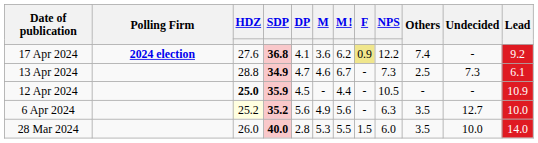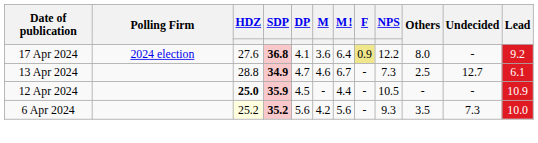17 Apr 2024 | Polling Firm: bold -> normal
17 Apr 2024 | M !: 6.2 -> 6.4
17 Apr 2024 | Others: 7.4 -> 8.0
13 Apr 2024 | Undecided: 7.3 -> 12.7
6 Apr 2024 | M: 4.9 -> 4.2
6 Apr 2024 | NPS: 6.3 -> 9.3
6 Apr 2024 | Undecided: 12.7 -> 7.3
- row: 28 Mar 2024 | 26.0 | 40.0 | 2.8 | 5.3 | 5.5 | 1.5 | 6.0 | 3.5 | 10.0 | 14.0
